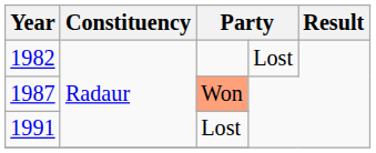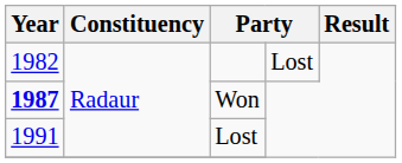Won | Year: normal -> bold
Won | column 3: lightsalmon background -> no background
